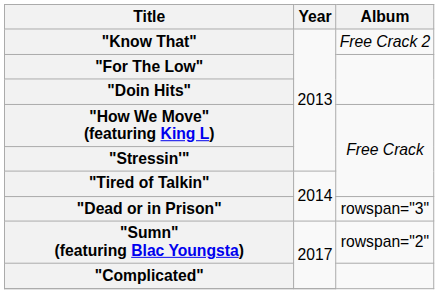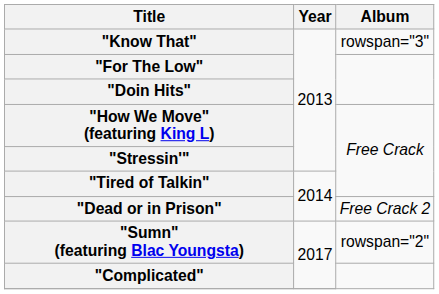"Know That" | Album: Free Crack 2 -> rowspan="3"
"Dead or in Prison" | Album: rowspan="3" -> Free Crack 2
